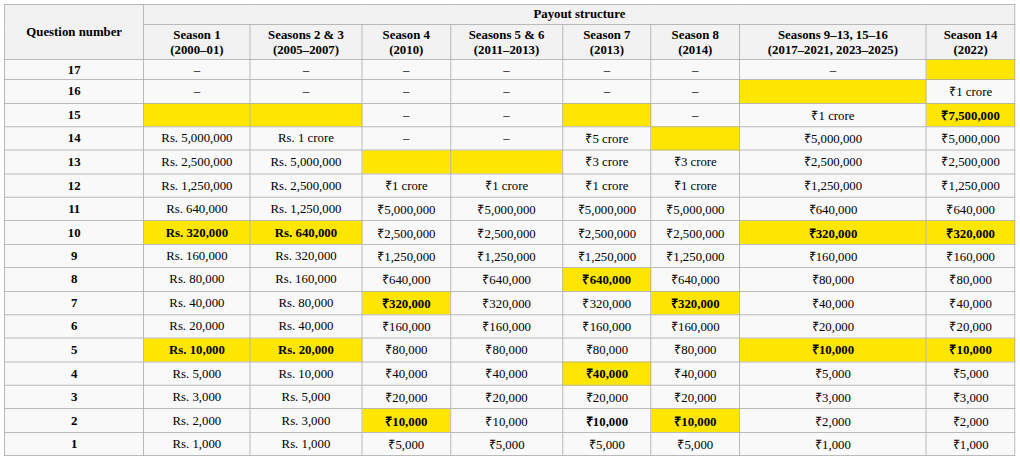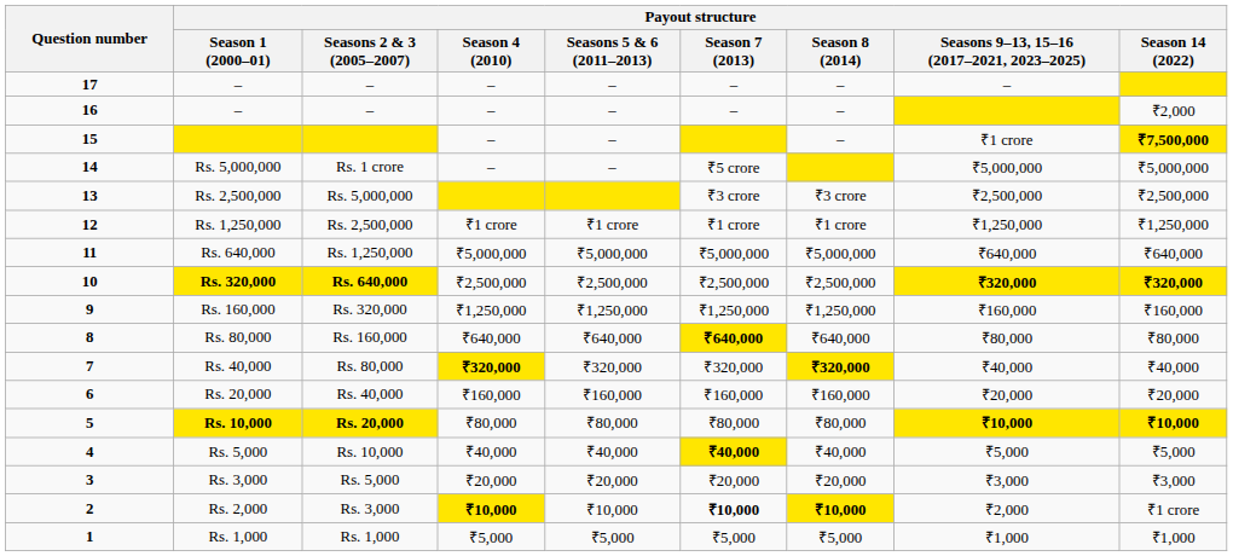16 / – | Payout structure / Season 14 (2022): ₹1 crore -> ₹2,000
Rs. 2,000 | Payout structure / Season 14 (2022): ₹2,000 -> ₹1 crore
